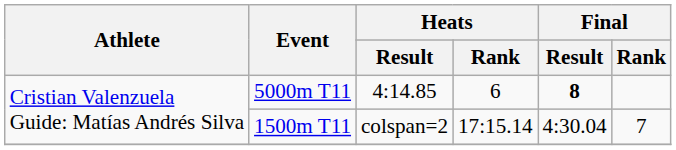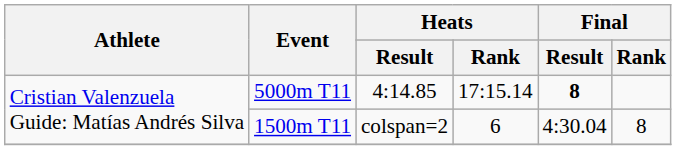5000m T11 | Heats / Rank: 6 -> 17:15.14
1500m T11 | Heats / Rank: 17:15.14 -> 6
1500m T11 | Final / Rank: 7 -> 8
